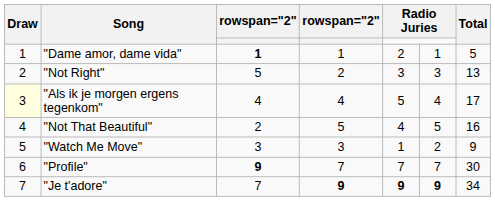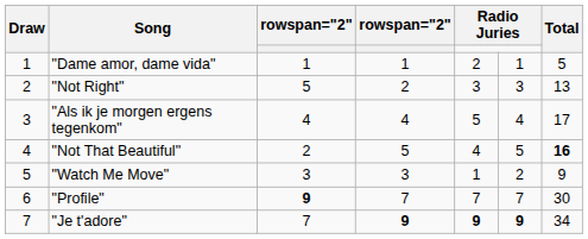"Dame amor, dame vida" | column 3: bold -> normal
"Als ik je morgen ergens tegenkom" | Draw: lightyellow background -> no background
"Not That Beautiful" | Total: normal -> bold
